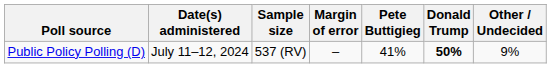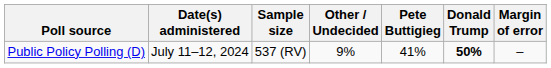columns swapped: Margin of error <-> Other / Undecided
